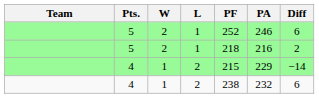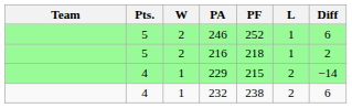columns swapped: L <-> PA
